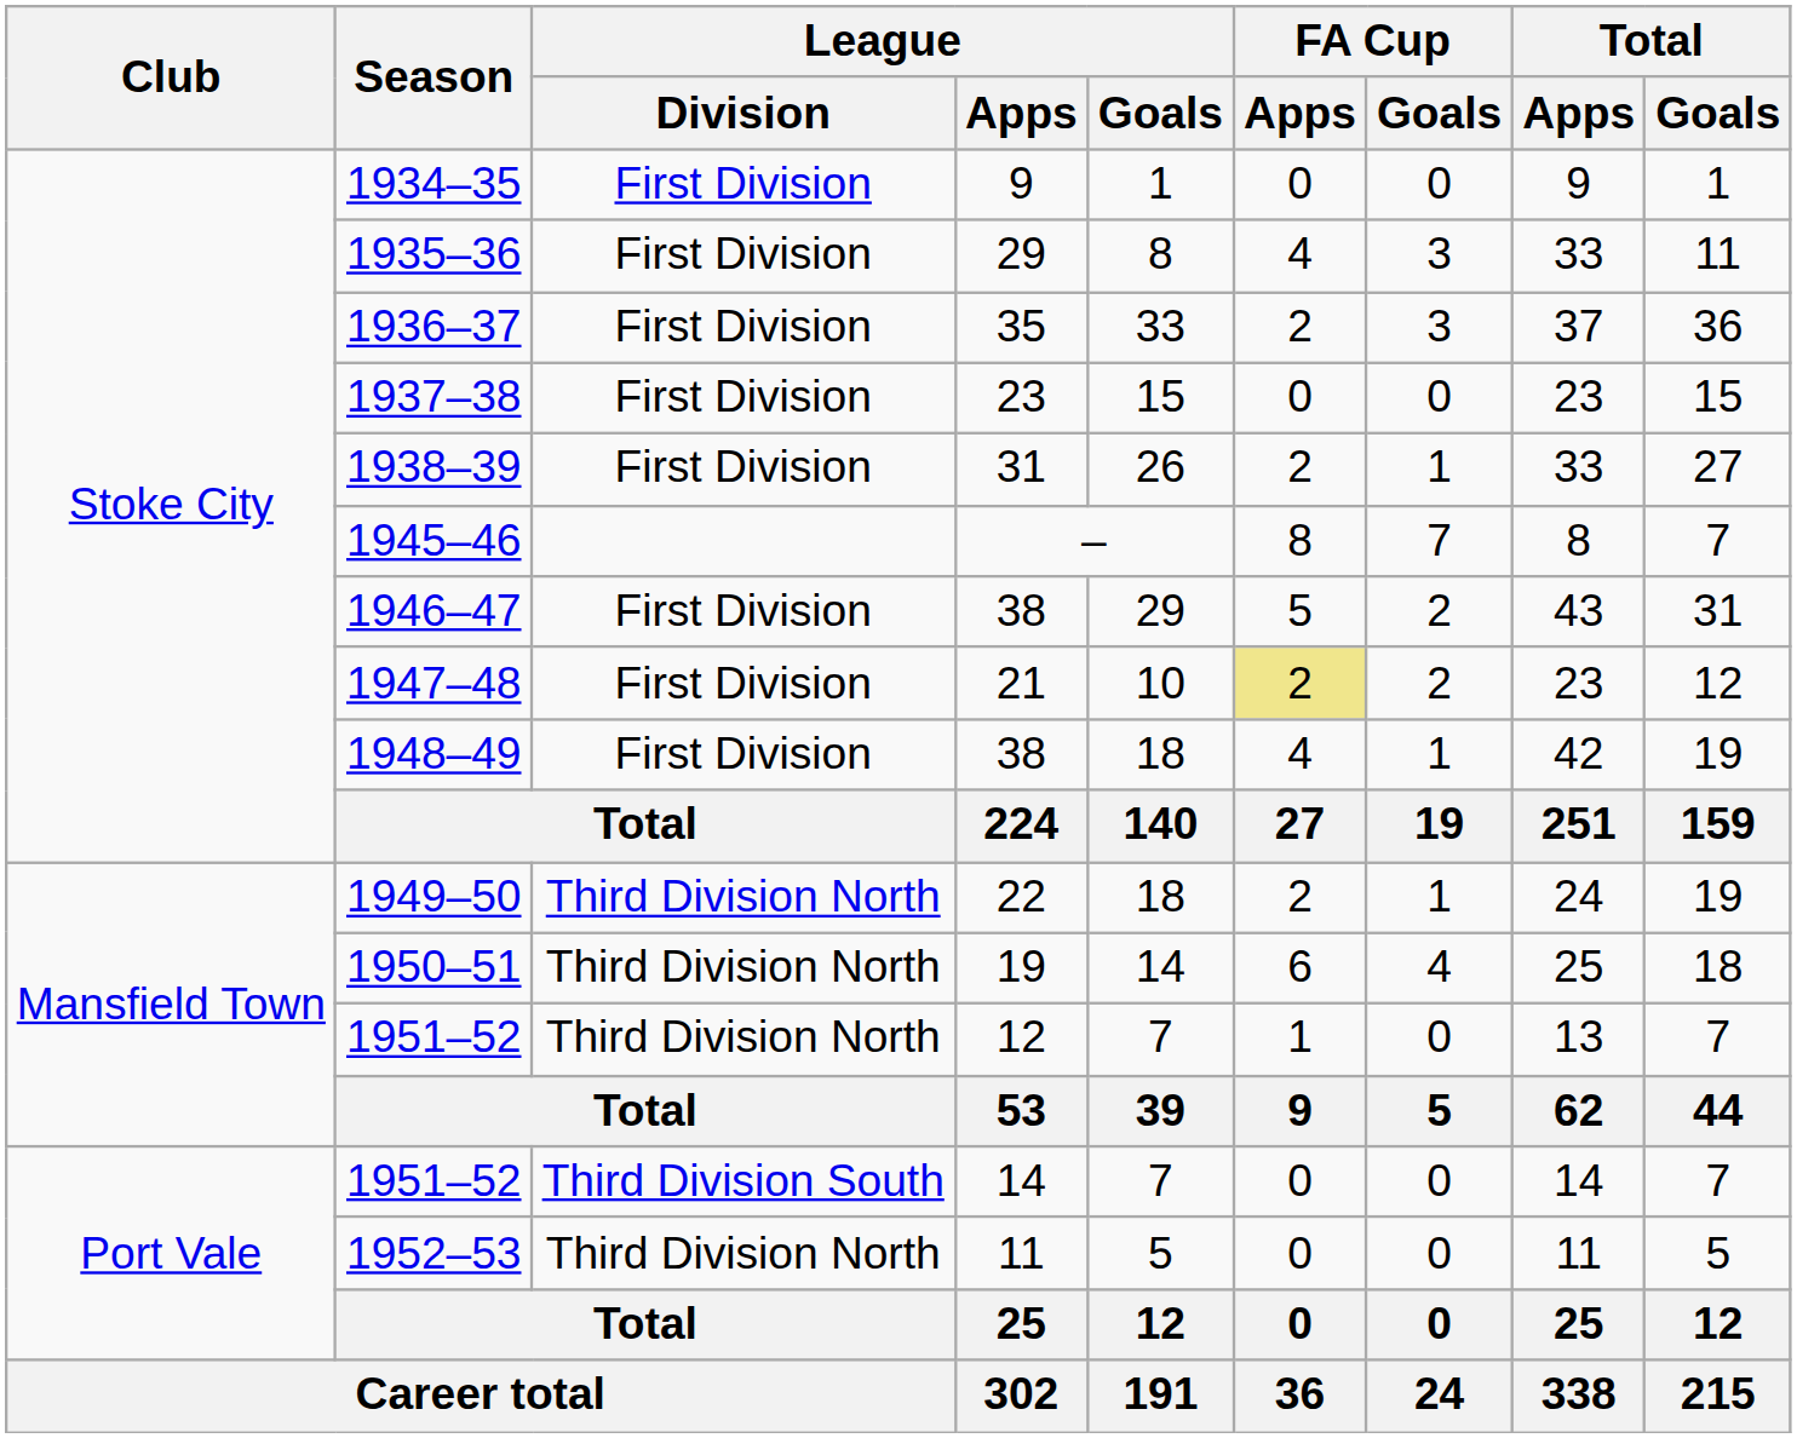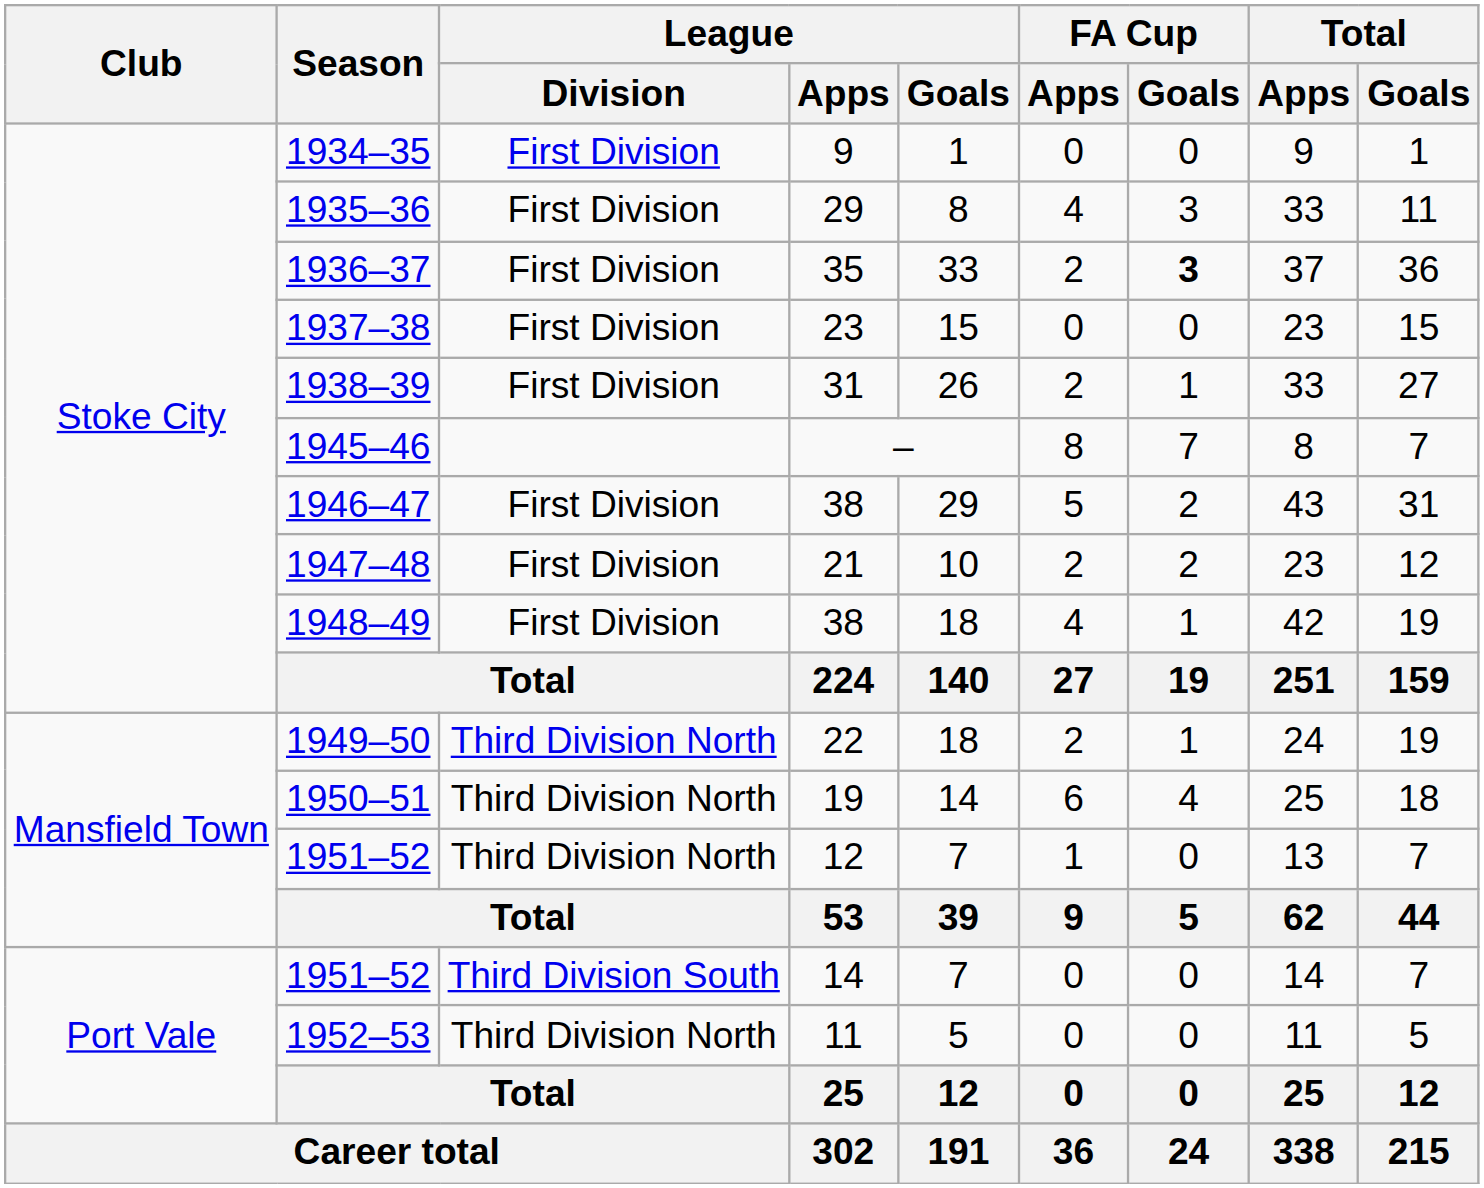1936–37 | FA Cup / Goals: normal -> bold
1947–48 | FA Cup / Apps: khaki background -> no background
